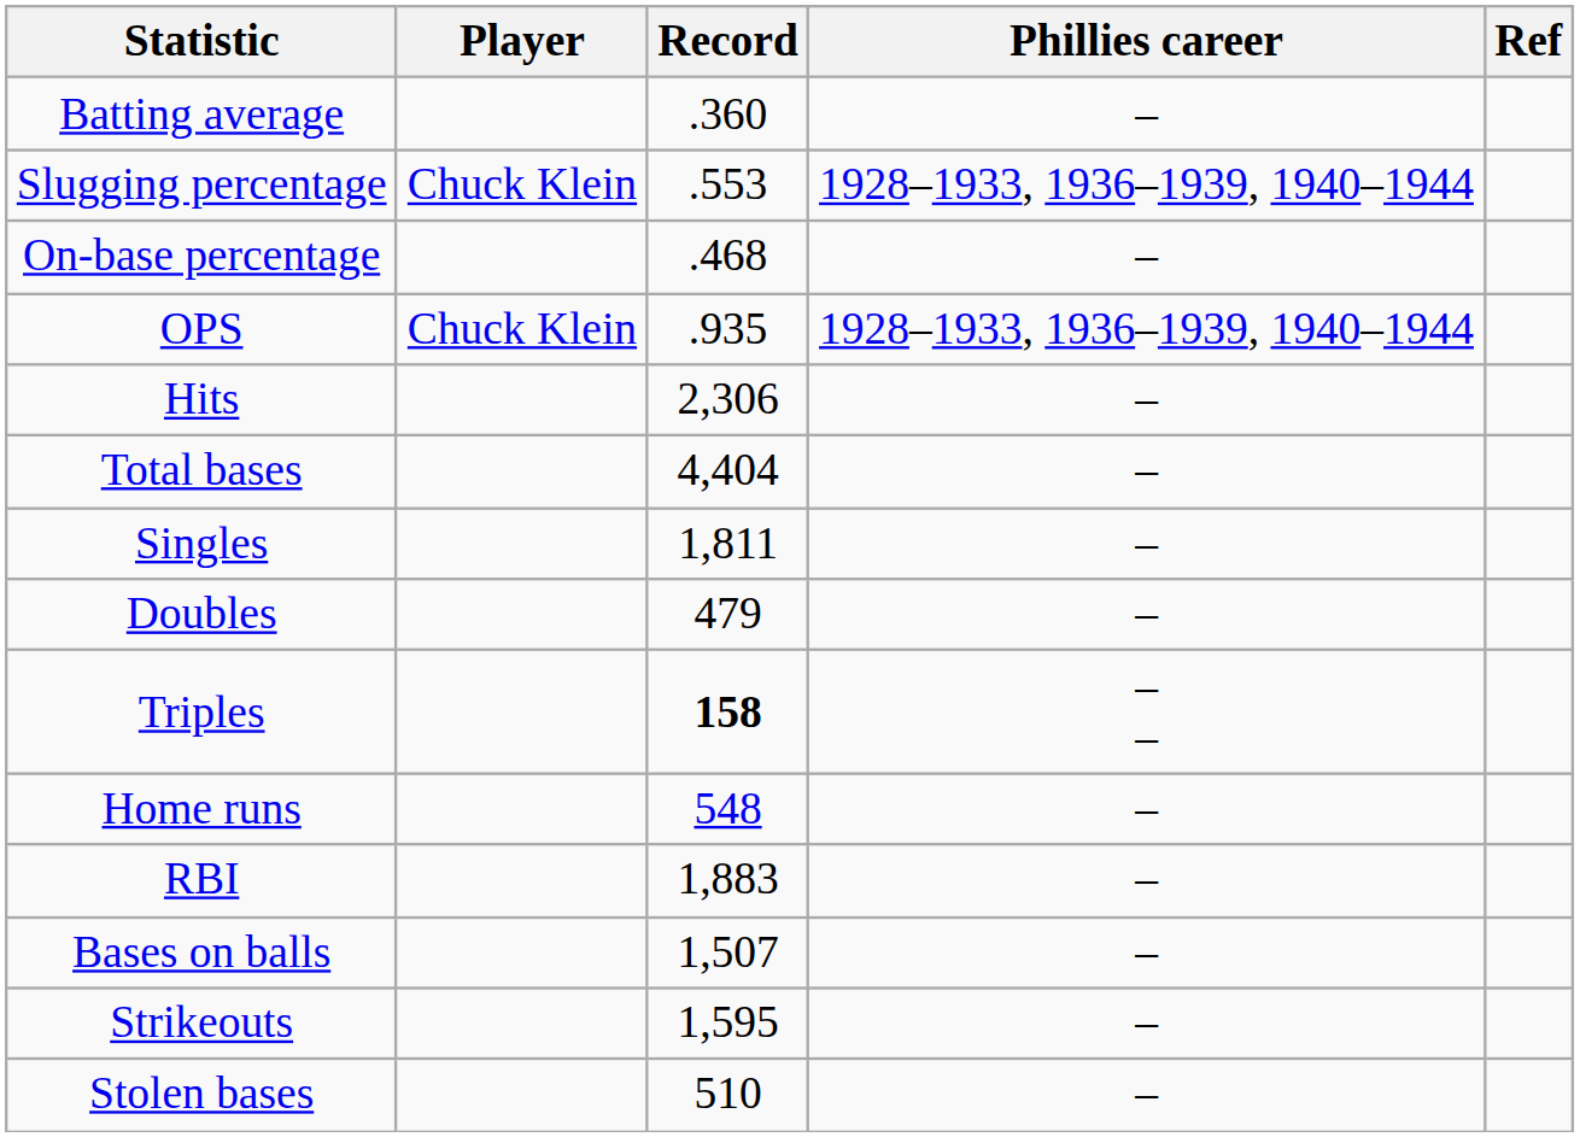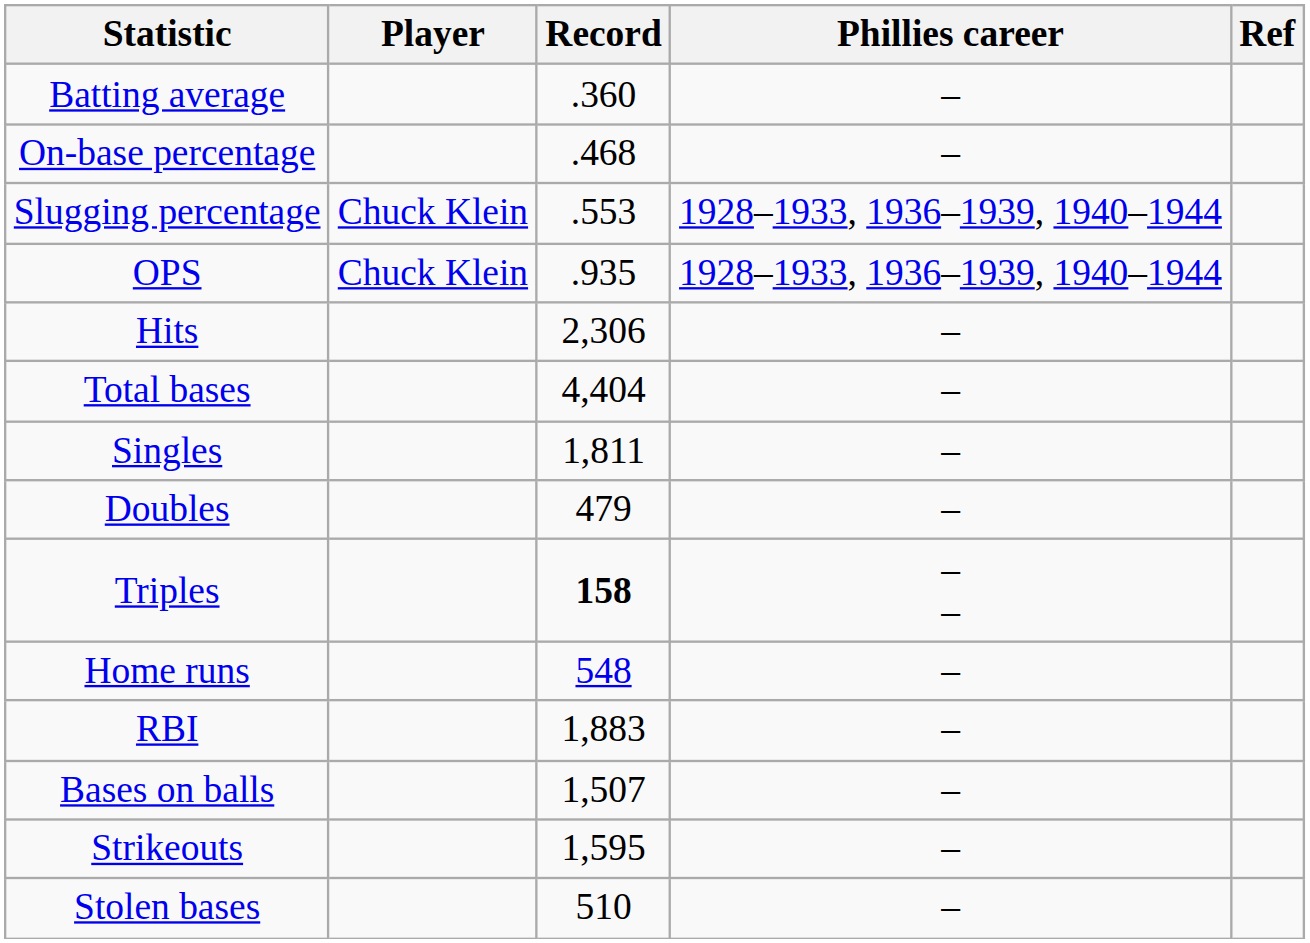rows swapped: On-base percentage <-> Slugging percentage
